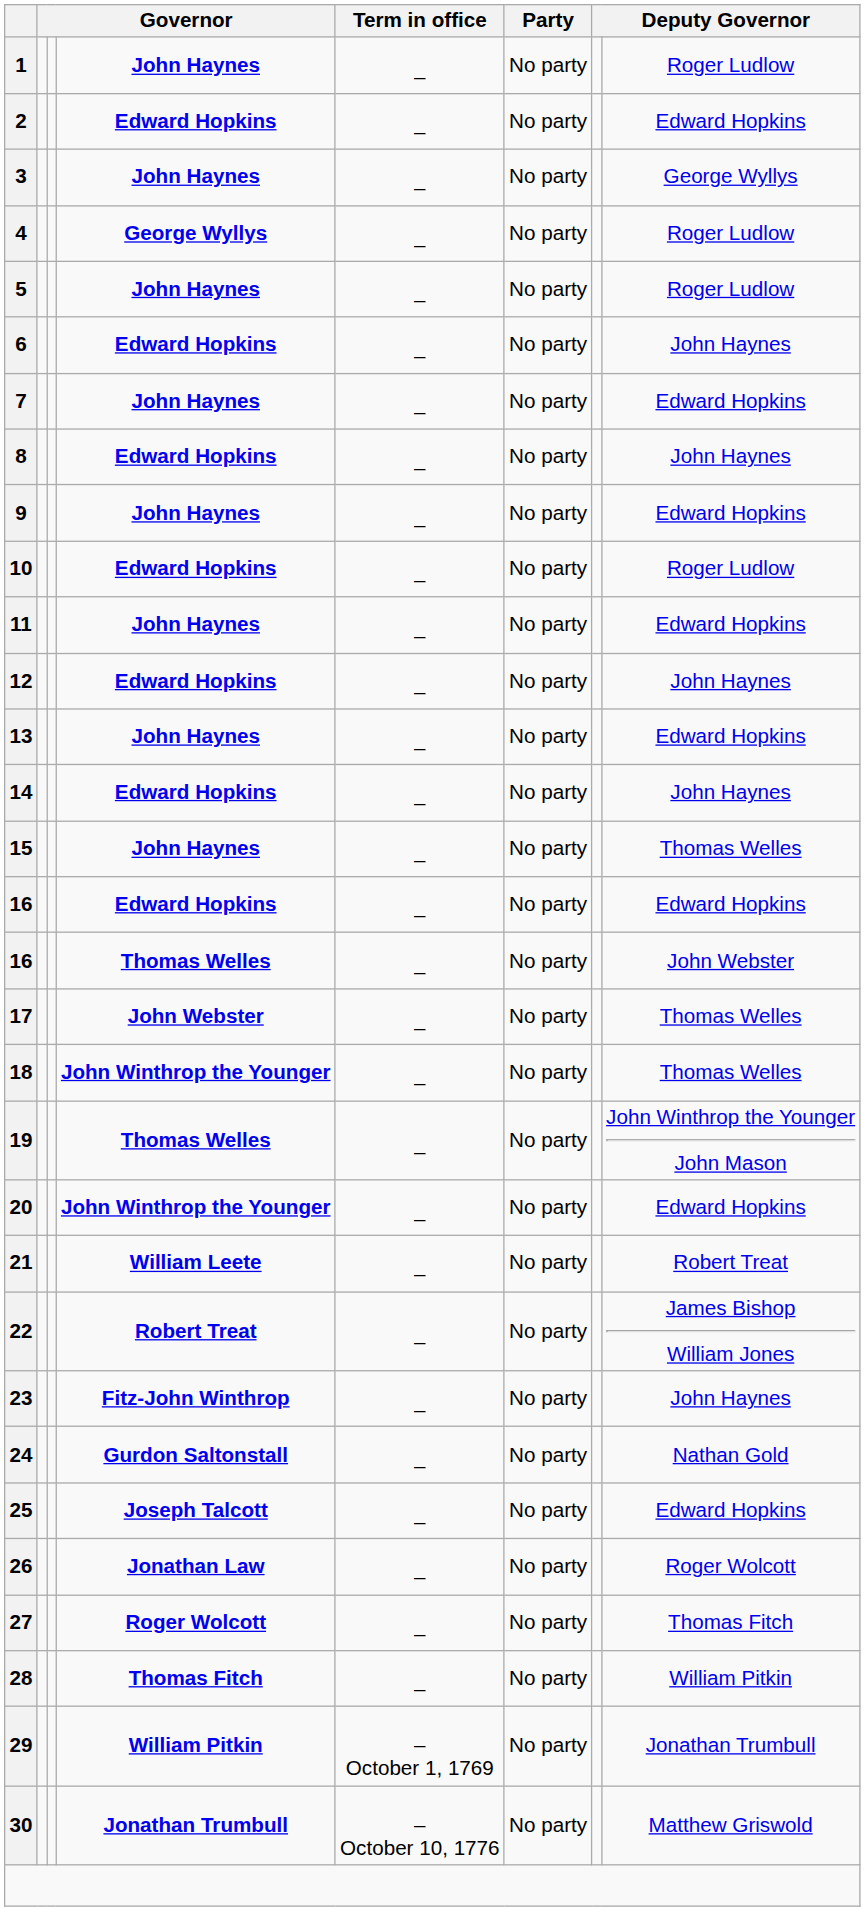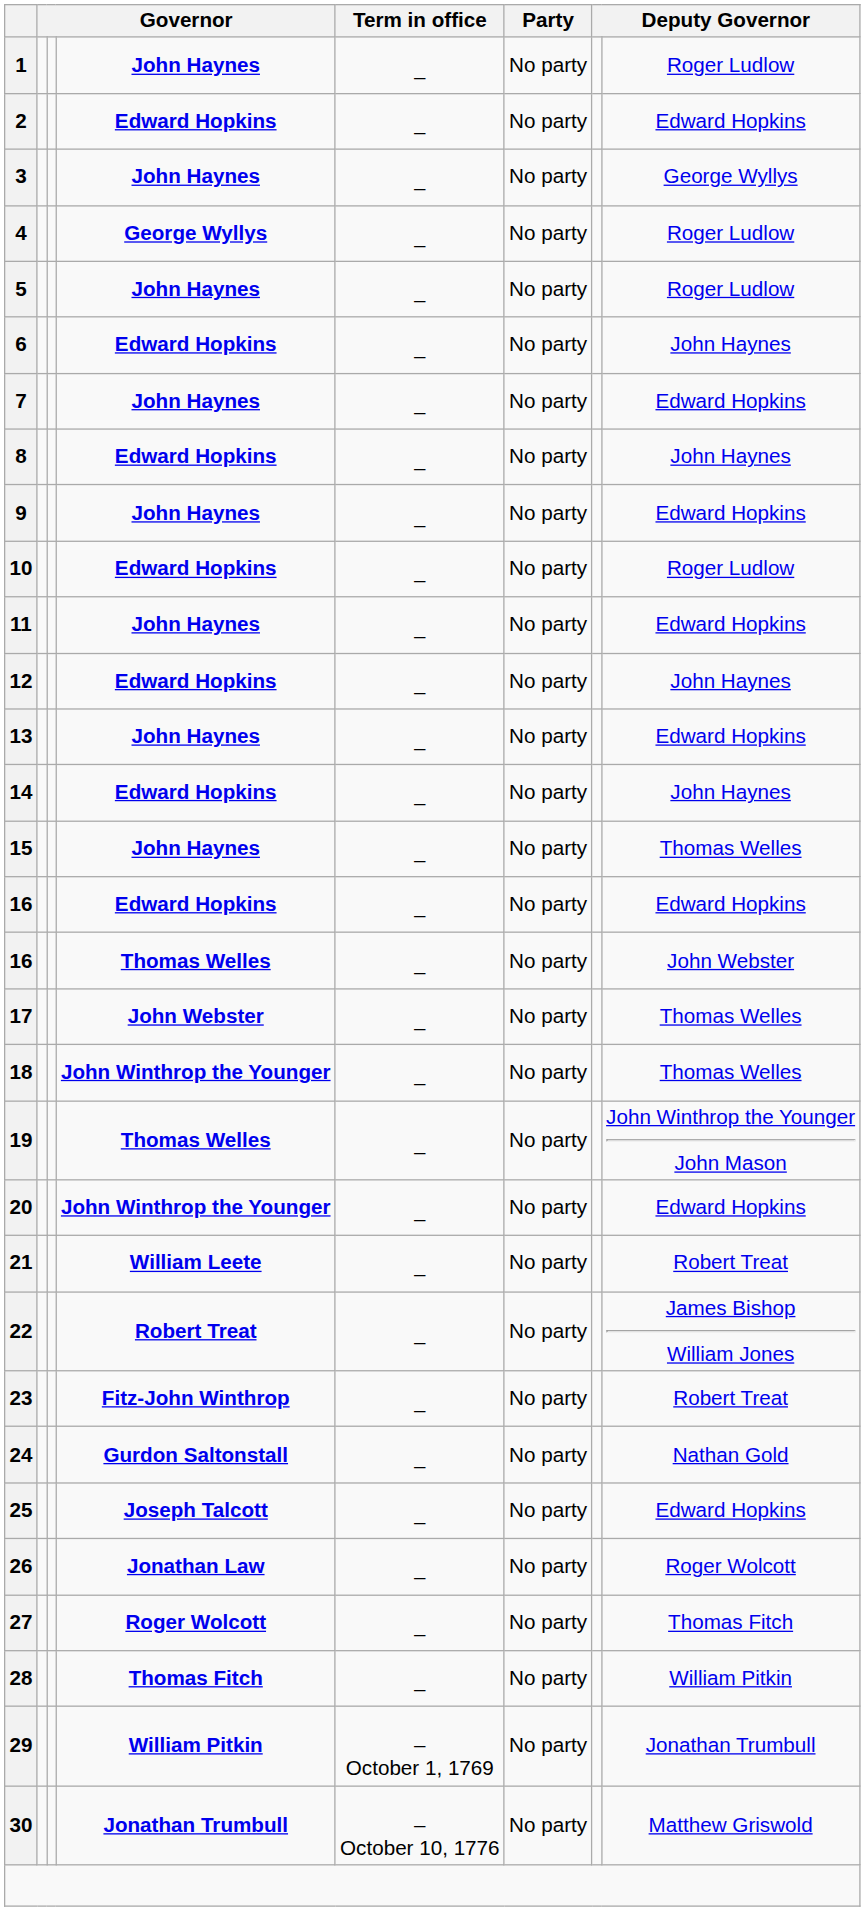23 | column 8: John Haynes -> Robert Treat
